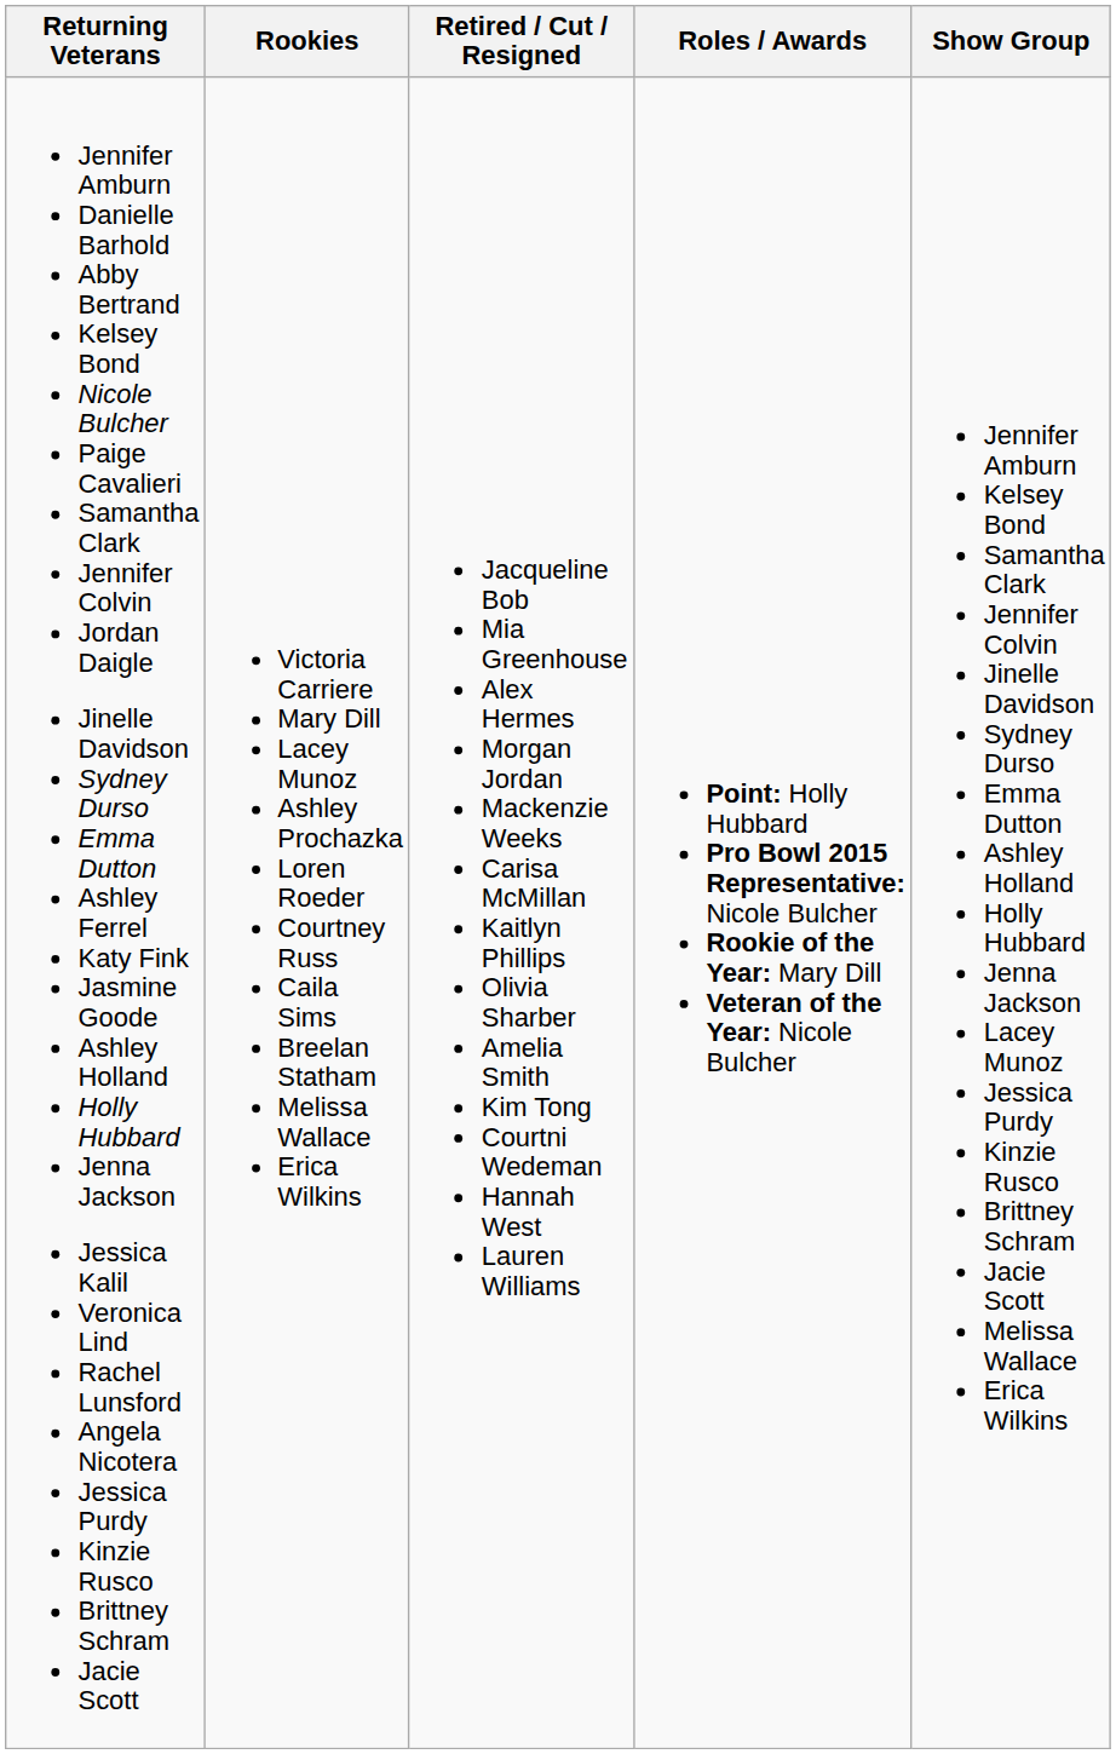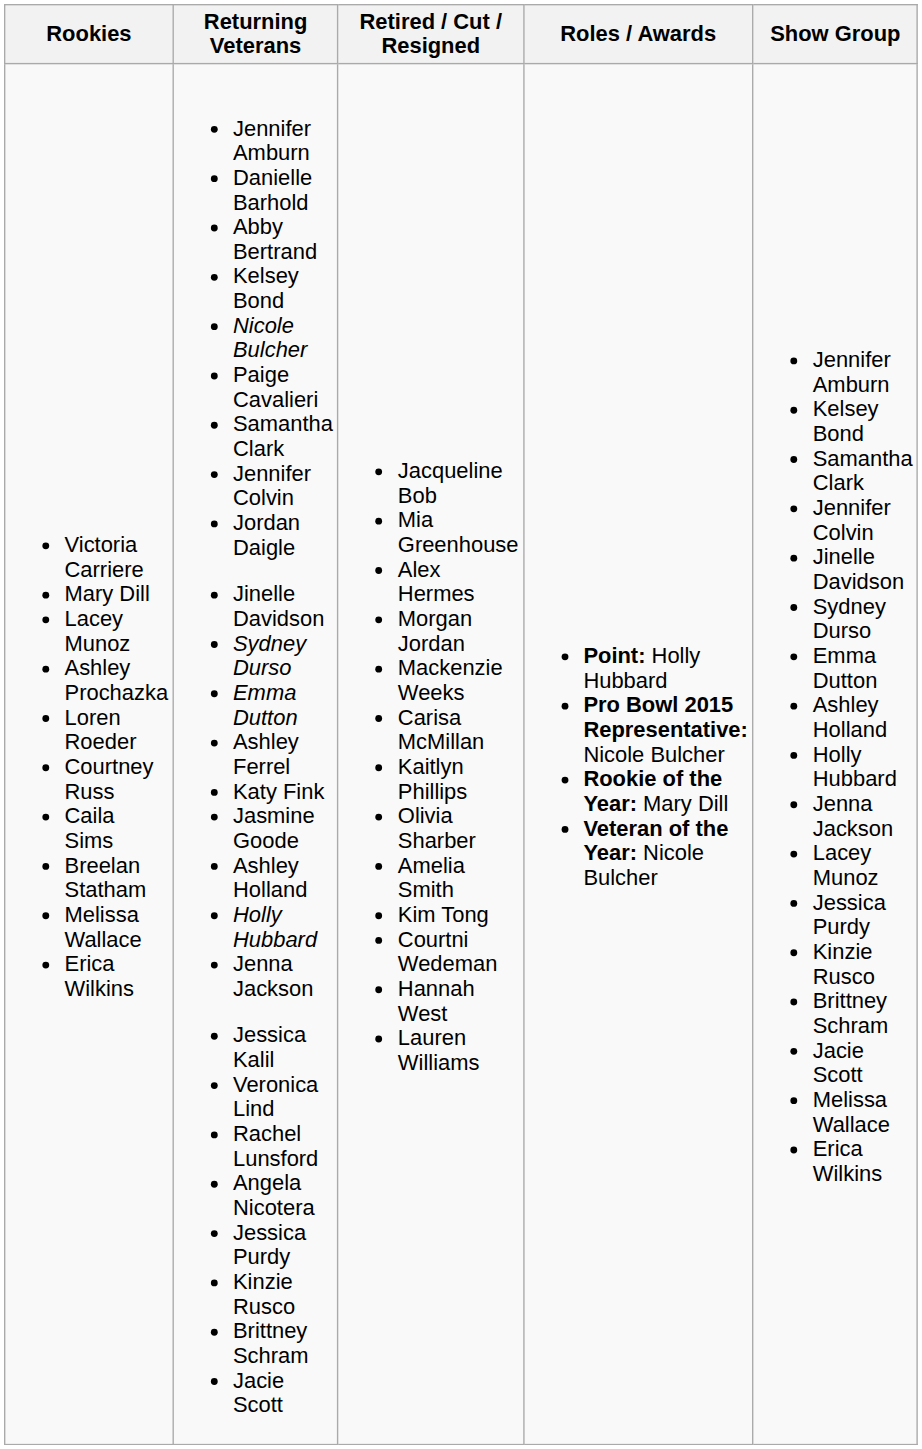columns swapped: Returning Veterans <-> Rookies
